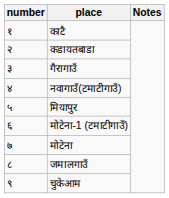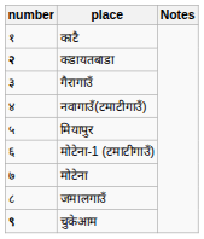कडायतबाडा | number: normal -> bold
चुकेआम | number: normal -> bold
